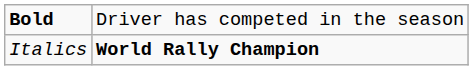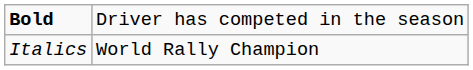Italics | column 2: bold -> normal
